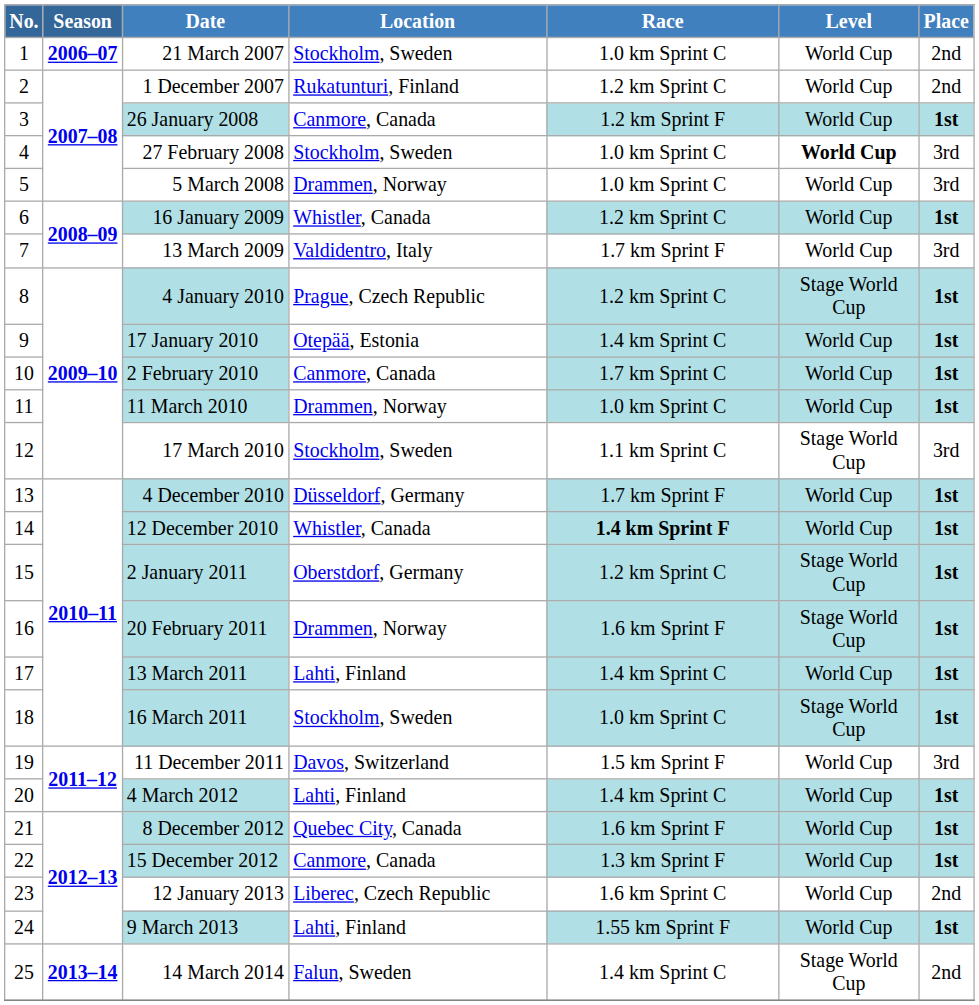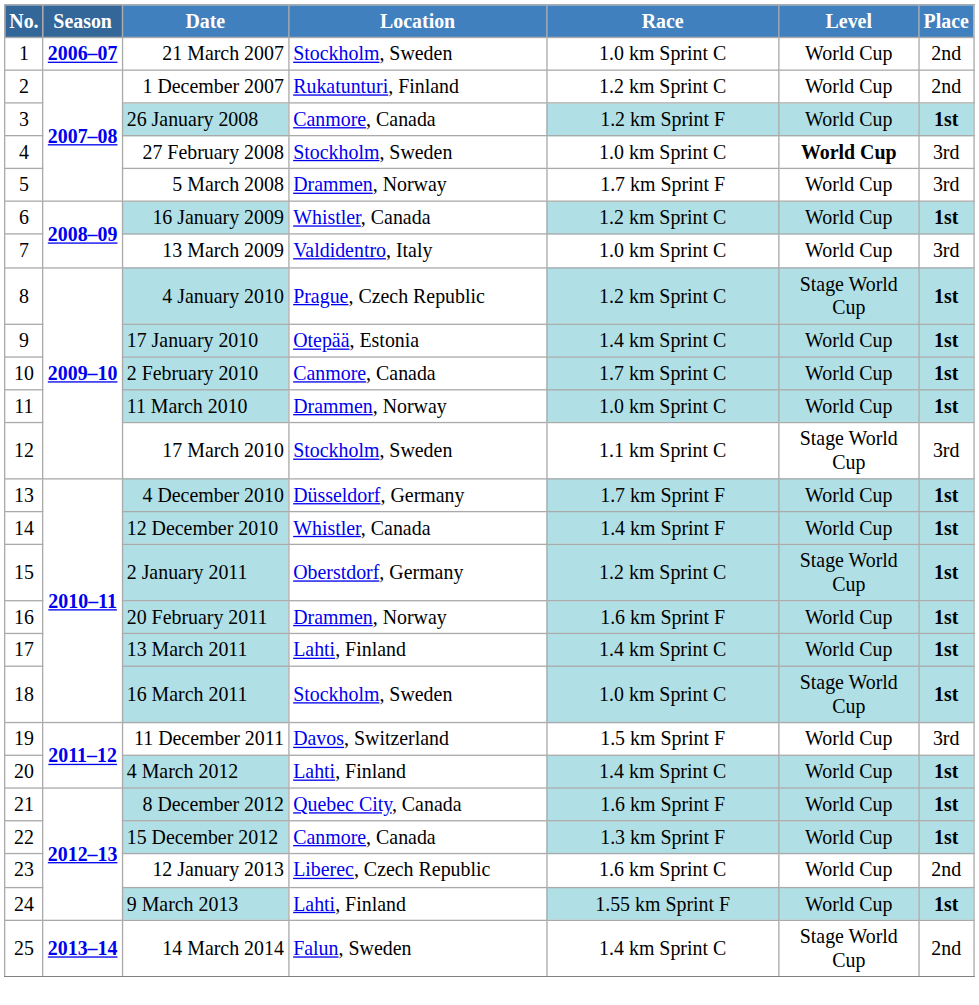5 March 2008 | Race: 1.0 km Sprint C -> 1.7 km Sprint F
13 March 2009 | Race: 1.7 km Sprint F -> 1.0 km Sprint C
12 December 2010 | Race: bold -> normal
20 February 2011 | Level: Stage World Cup -> World Cup
